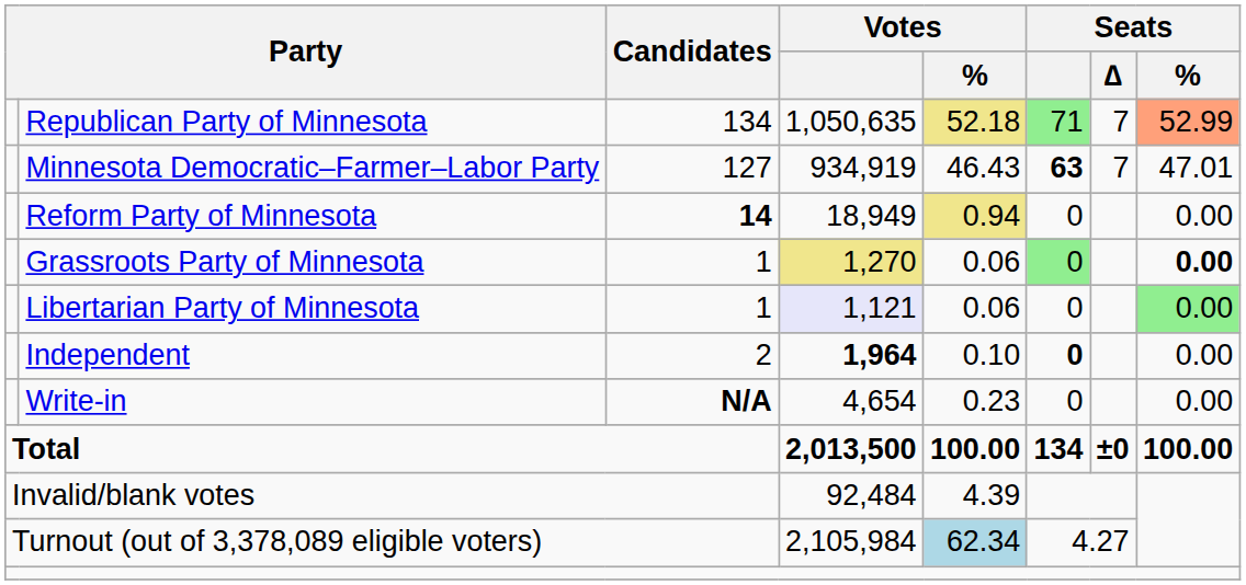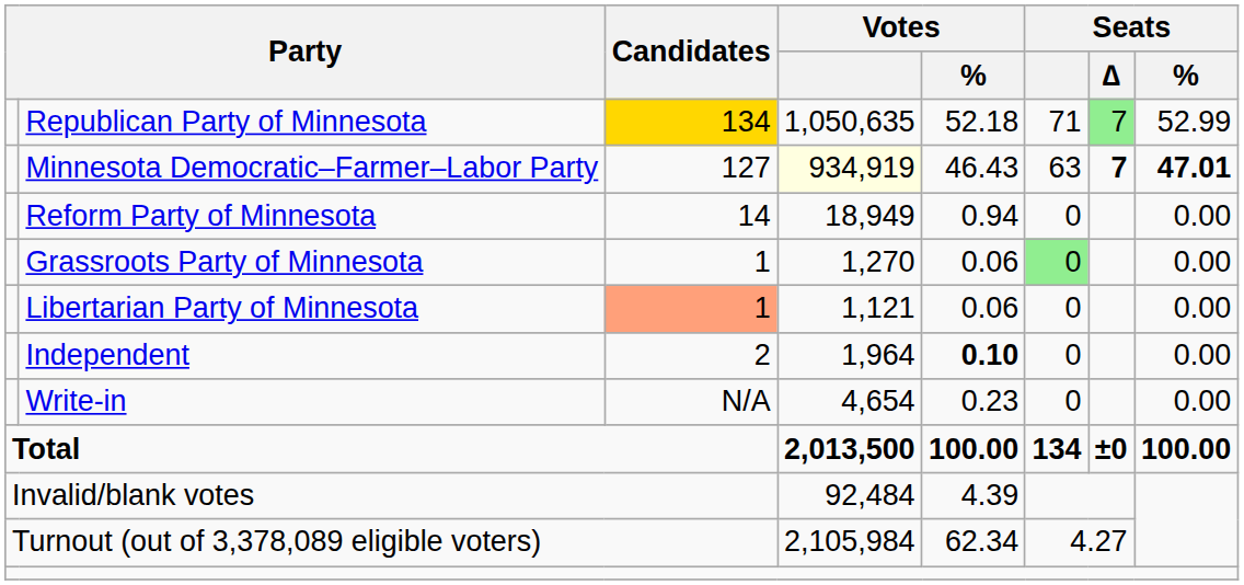Republican Party of Minnesota | Candidates: no background -> gold background
Republican Party of Minnesota | Votes / %: khaki background -> no background
Republican Party of Minnesota | Seats: lightgreen background -> no background
Republican Party of Minnesota | Seats / ∆: no background -> lightgreen background
Republican Party of Minnesota | Seats / %: lightsalmon background -> no background
Minnesota Democratic–Farmer–Labor Party | Votes: no background -> lightyellow background
Minnesota Democratic–Farmer–Labor Party | Seats: bold -> normal
Minnesota Democratic–Farmer–Labor Party | Seats / ∆: normal -> bold
Minnesota Democratic–Farmer–Labor Party | Seats / %: normal -> bold
Reform Party of Minnesota | Candidates: bold -> normal
Reform Party of Minnesota | Votes / %: khaki background -> no background
Grassroots Party of Minnesota | Votes: khaki background -> no background
Grassroots Party of Minnesota | Seats / %: bold -> normal
Libertarian Party of Minnesota | Candidates: no background -> lightsalmon background
Libertarian Party of Minnesota | Votes: lavender background -> no background
Libertarian Party of Minnesota | Seats / %: lightgreen background -> no background
Independent | Votes: bold -> normal
Independent | Votes / %: normal -> bold
Independent | Seats: bold -> normal
Write-in | Candidates: bold -> normal
Turnout (out of 3,378,089 eligible voters) | Votes / %: lightblue background -> no background
